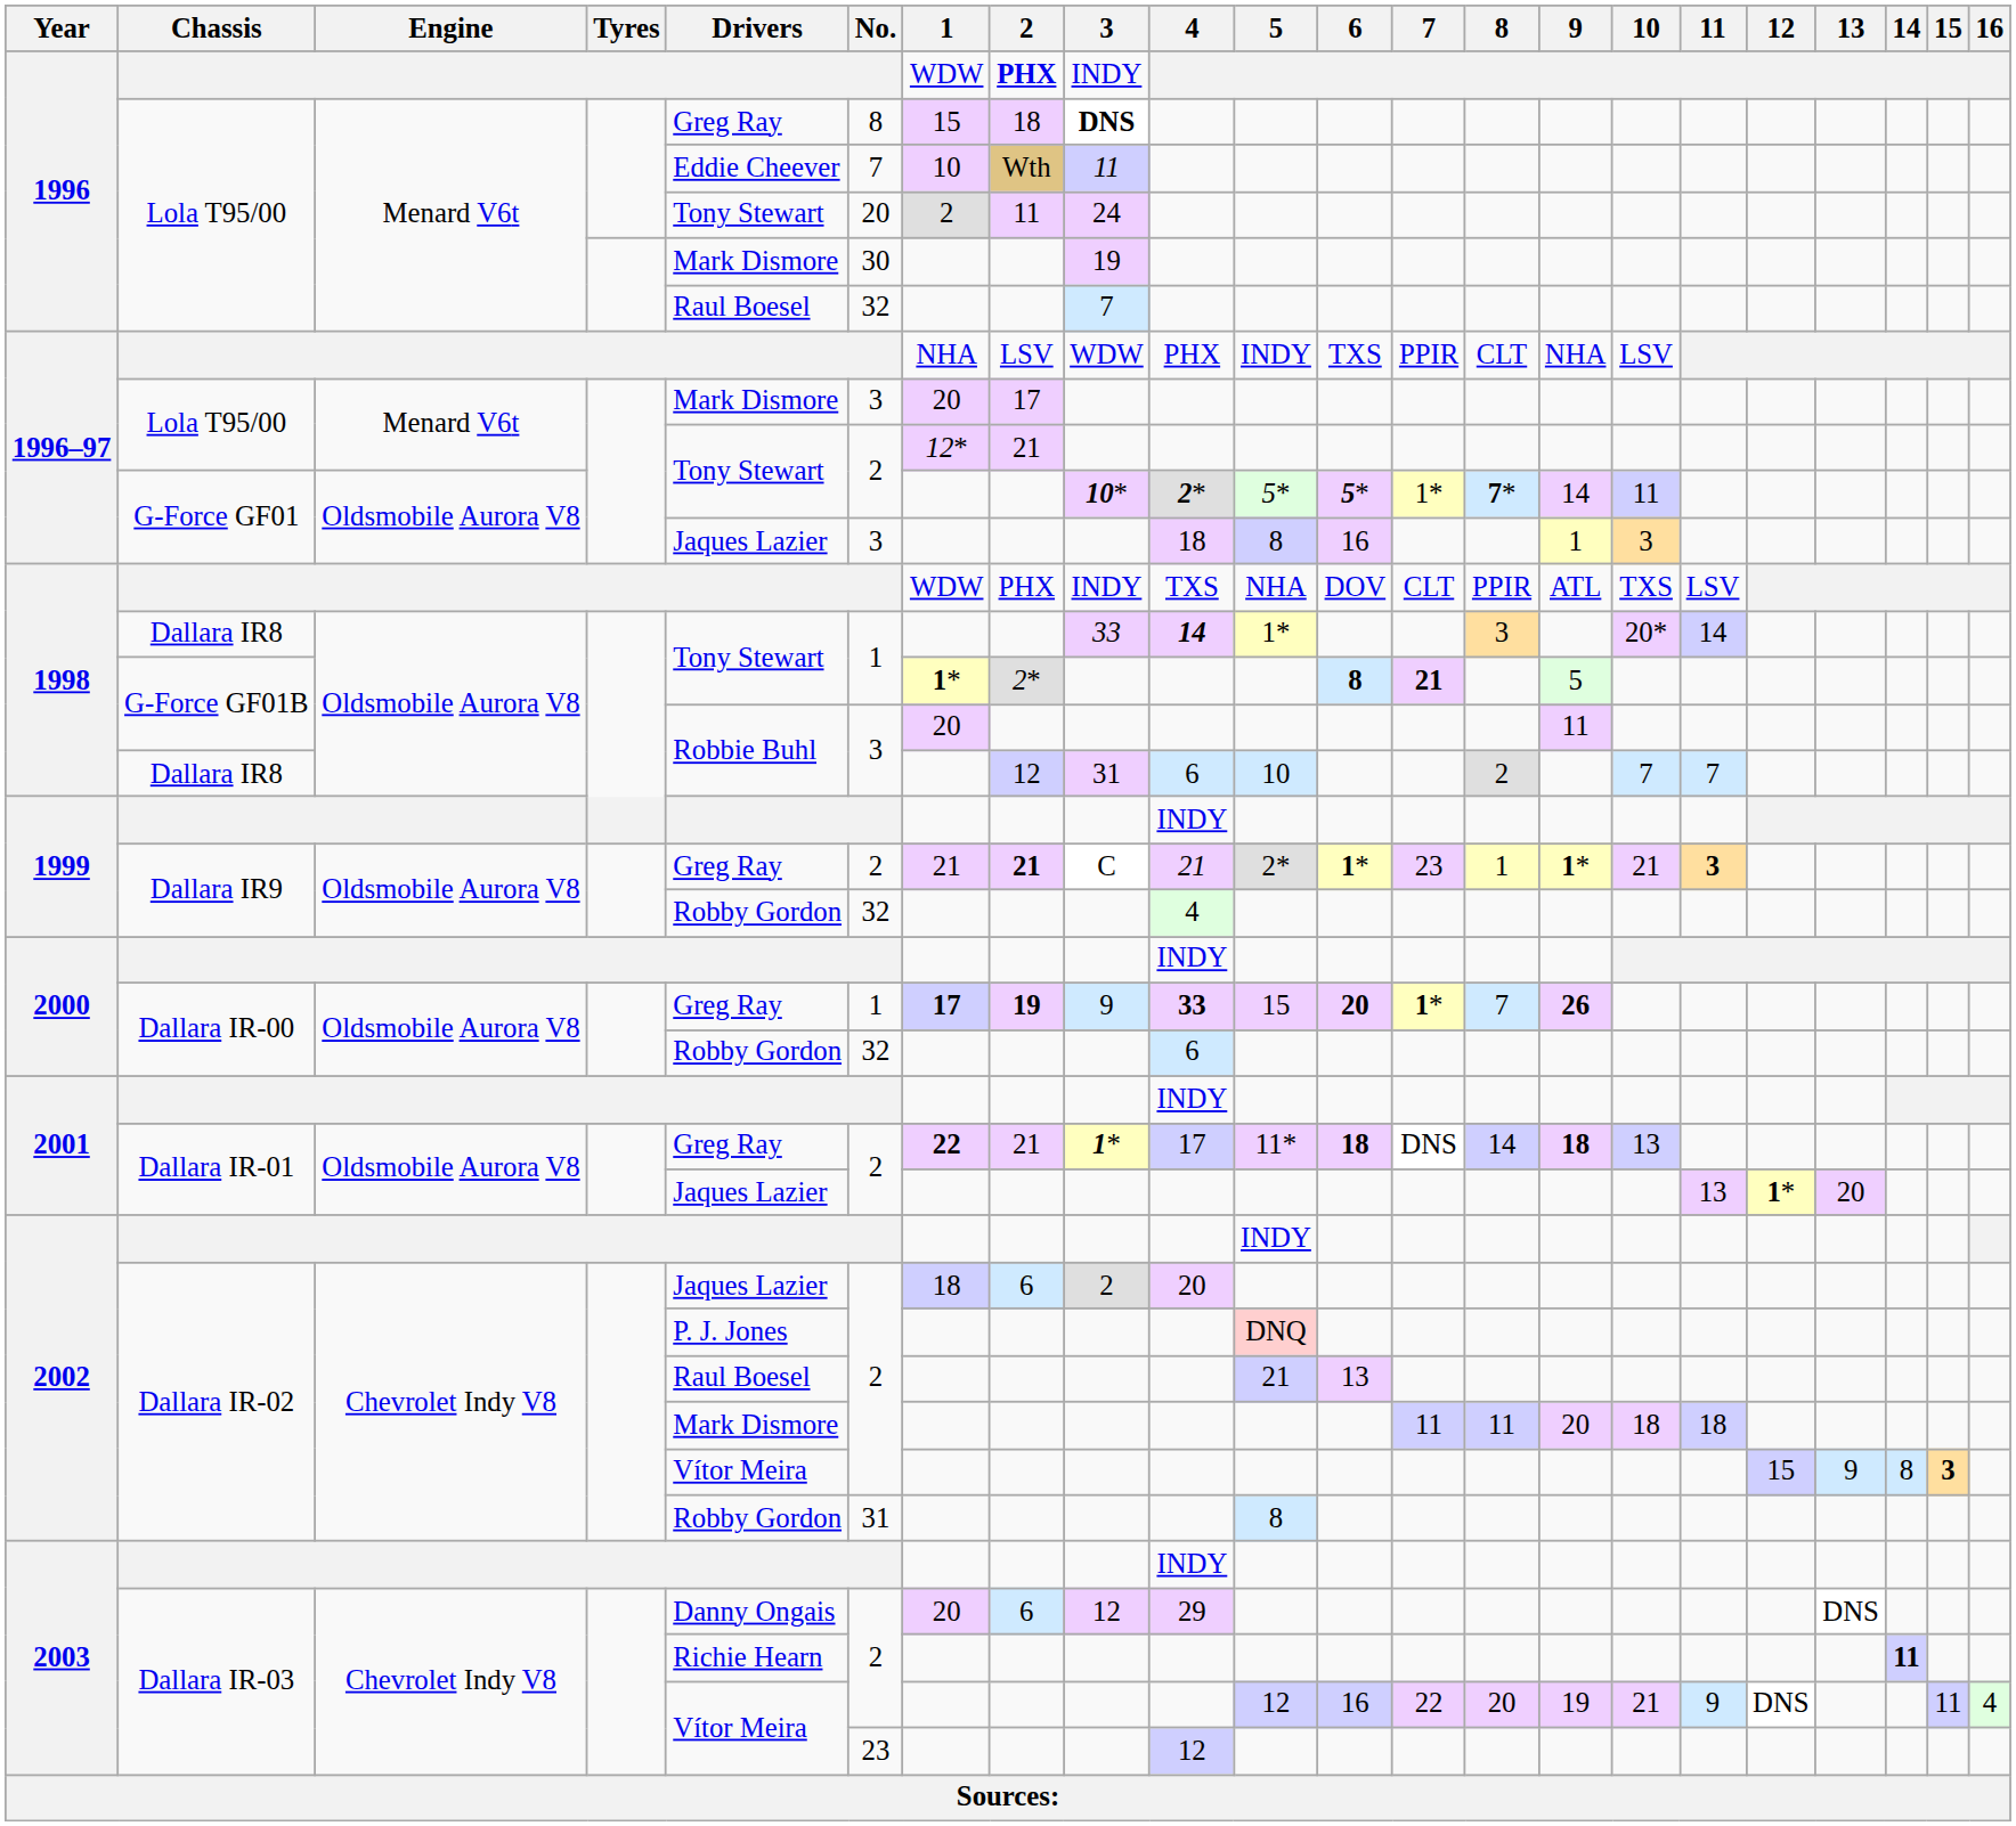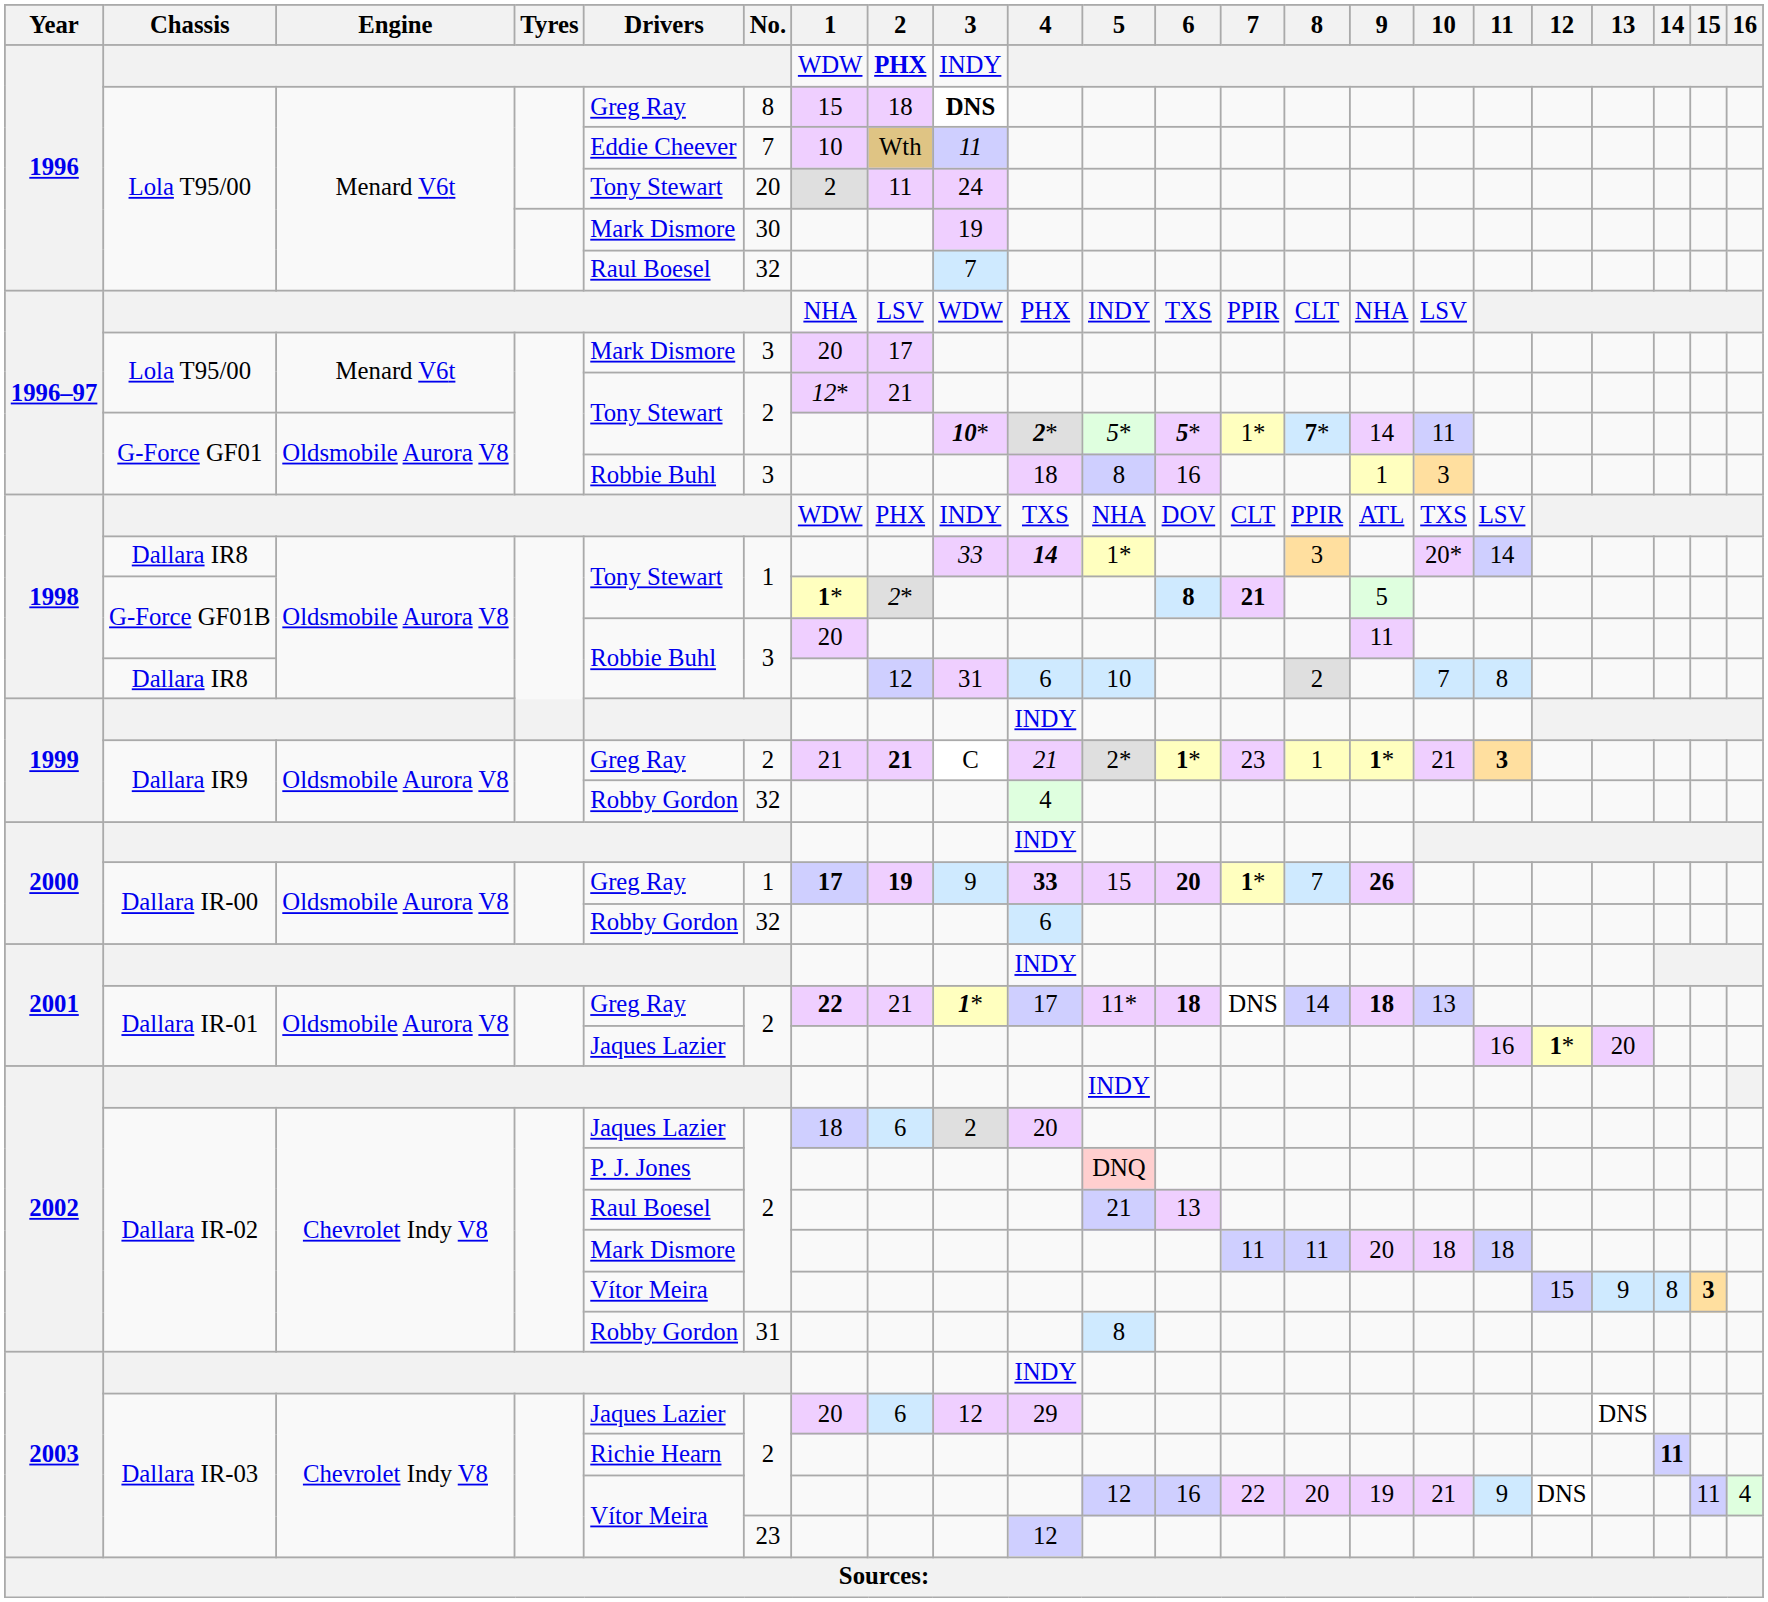row 12 | Drivers: Jaques Lazier -> Robbie Buhl
row 17 | 11: 7 -> 8
row 26 | 11: 13 -> 16
row 35 | Drivers: Danny Ongais -> Jaques Lazier
